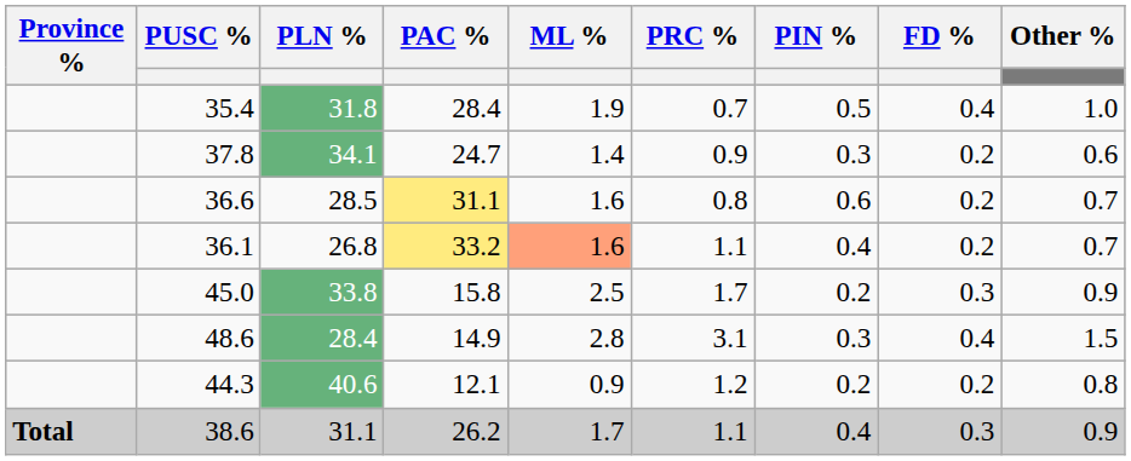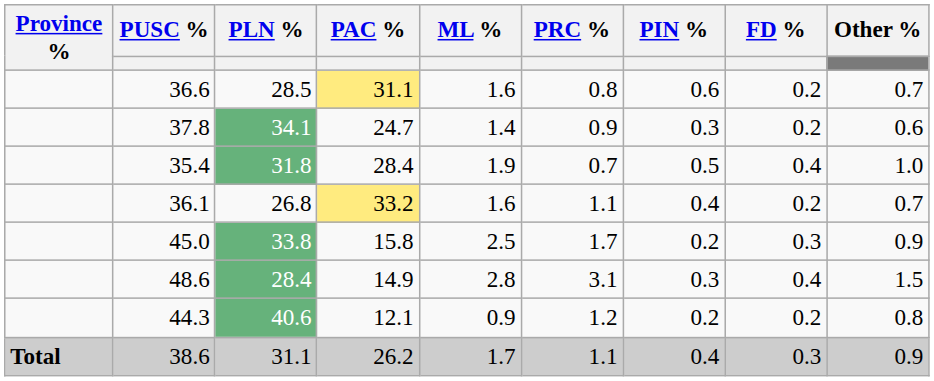rows swapped: 36.6 <-> 35.4
36.1 | ML %: lightsalmon background -> no background
